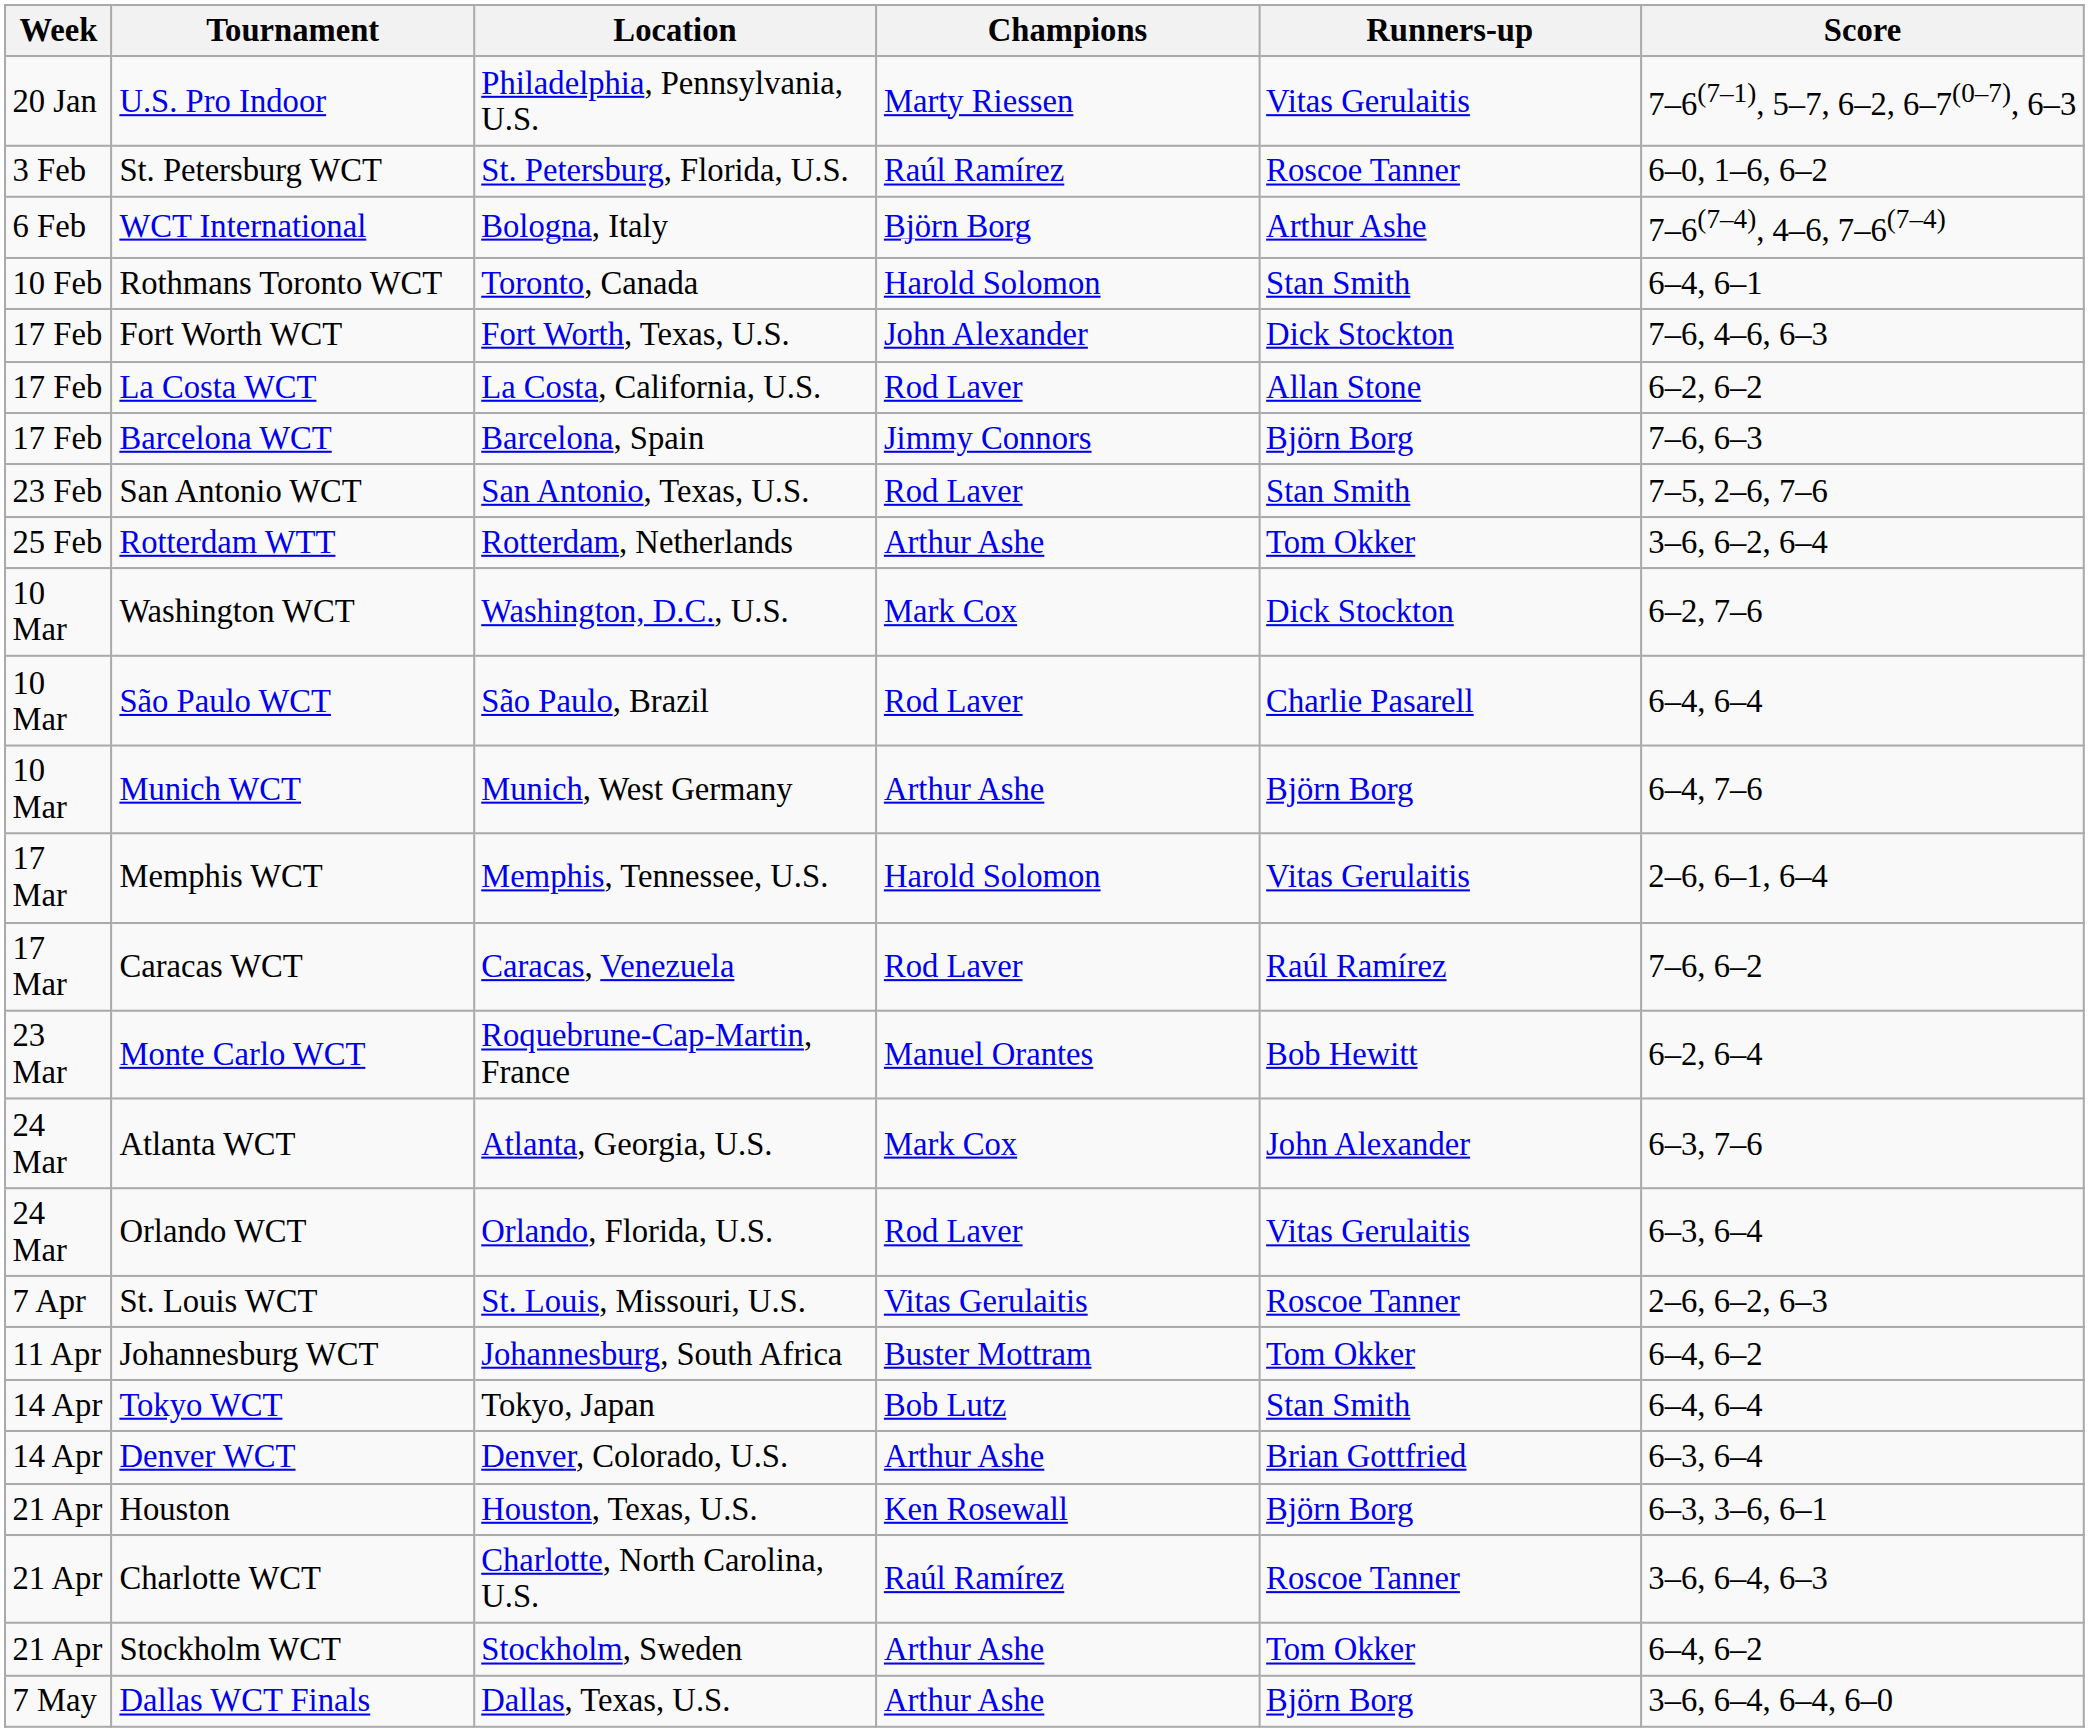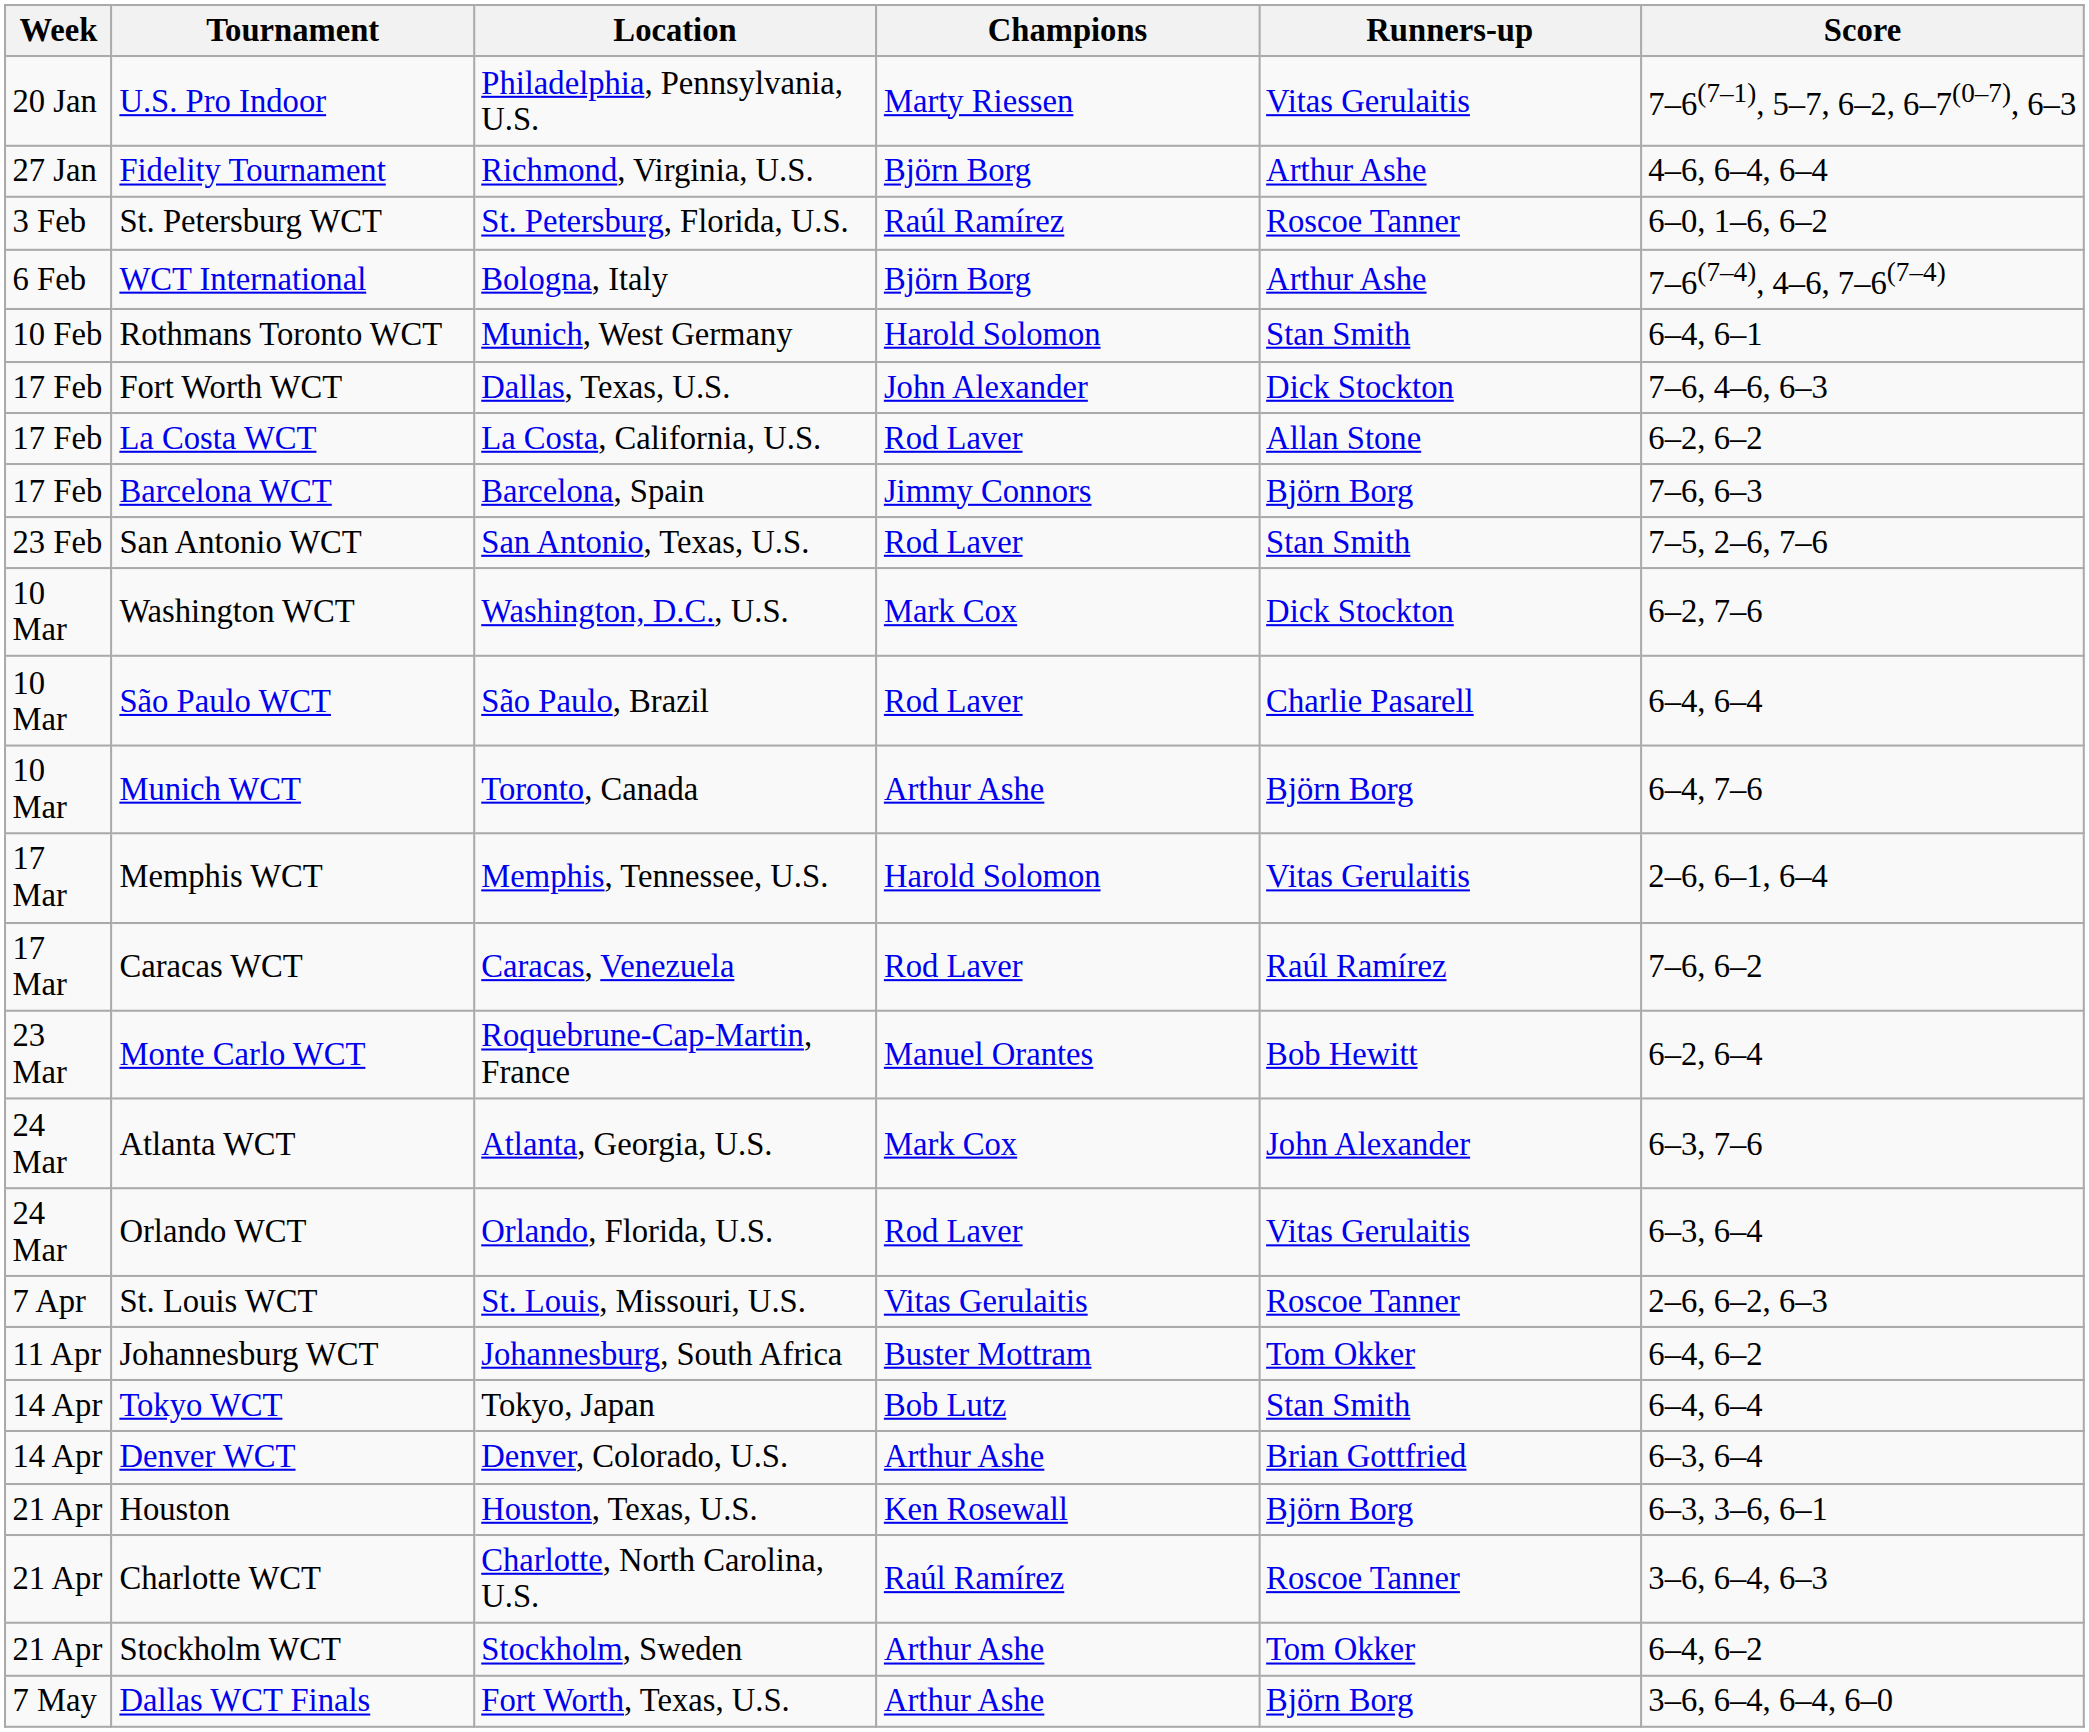+ row: 27 Jan | Fidelity Tournament | Richmond, Virginia, U.S. | Björn Borg | Arthur Ashe | 4–6, 6–4, 6–4
Rothmans Toronto WCT | Location: Toronto, Canada -> Munich, West Germany
Fort Worth WCT | Location: Fort Worth, Texas, U.S. -> Dallas, Texas, U.S.
- row: 25 Feb | Rotterdam WTT | Rotterdam, Netherlands | Arthur Ashe | Tom Okker | 3–6, 6–2, 6–4
Munich WCT | Location: Munich, West Germany -> Toronto, Canada
Dallas WCT Finals | Location: Dallas, Texas, U.S. -> Fort Worth, Texas, U.S.
